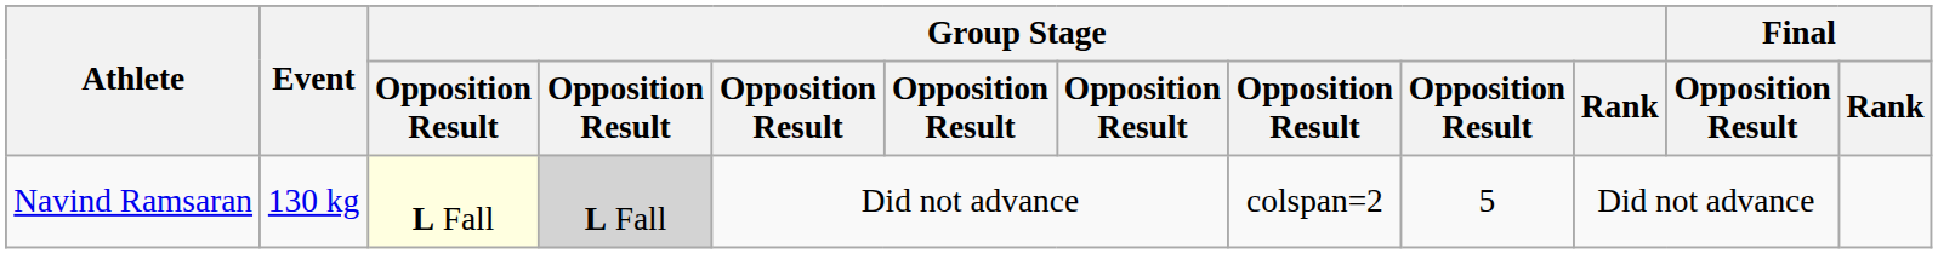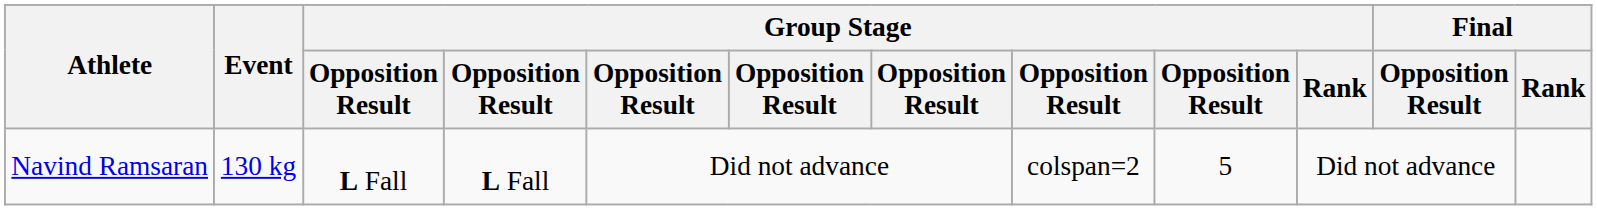Navind Ramsaran | column 3: lightyellow background -> no background
Navind Ramsaran | column 4: lightgrey background -> no background
